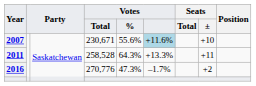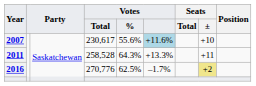2007 | Votes / Total: 230,671 -> 230,617
2016 | Votes / %: 47.3% -> 62.5%
2016 | Seats / ±: no background -> khaki background
